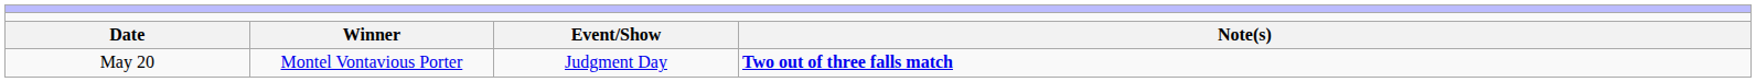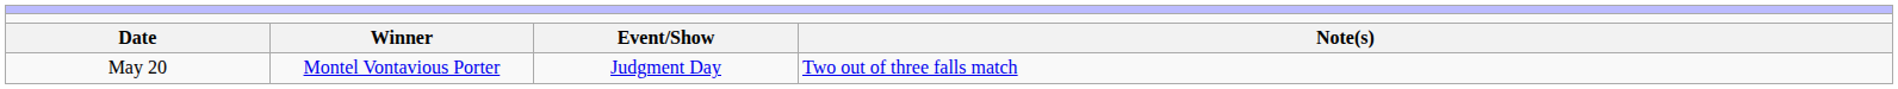May 20 | column 4: bold -> normal
